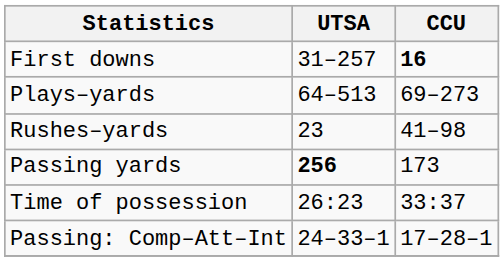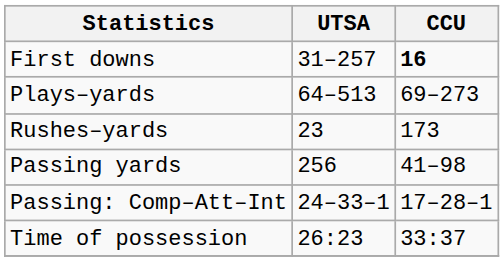Rushes–yards | CCU: 41–98 -> 173
Passing yards | UTSA: bold -> normal
Passing yards | CCU: 173 -> 41–98
rows swapped: Passing: Comp–Att–Int <-> Time of possession
